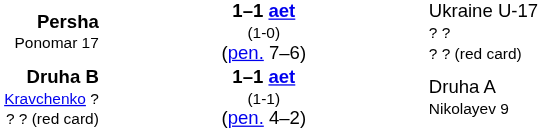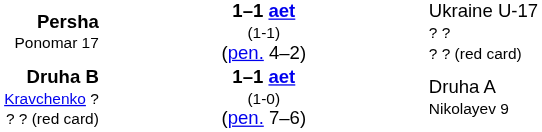Persha Ponomar 17 | column 2: 1–1 aet (1-0) (pen. 7–6) -> 1–1 aet (1-1) (pen. 4–2)
Druha B Kravchenko ? ? ? (red card) | column 2: 1–1 aet (1-1) (pen. 4–2) -> 1–1 aet (1-0) (pen. 7–6)
